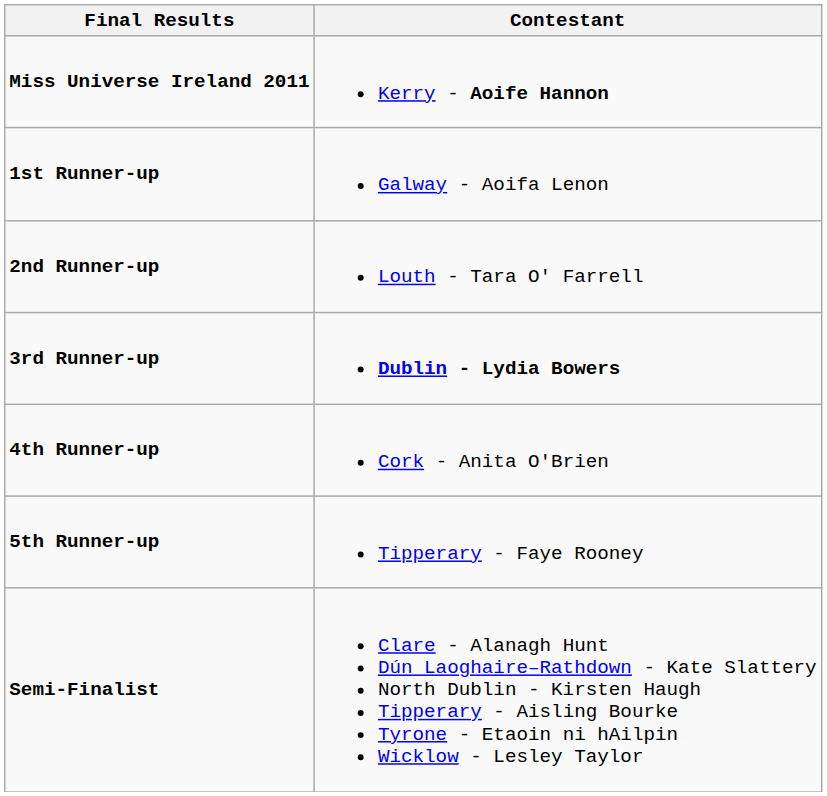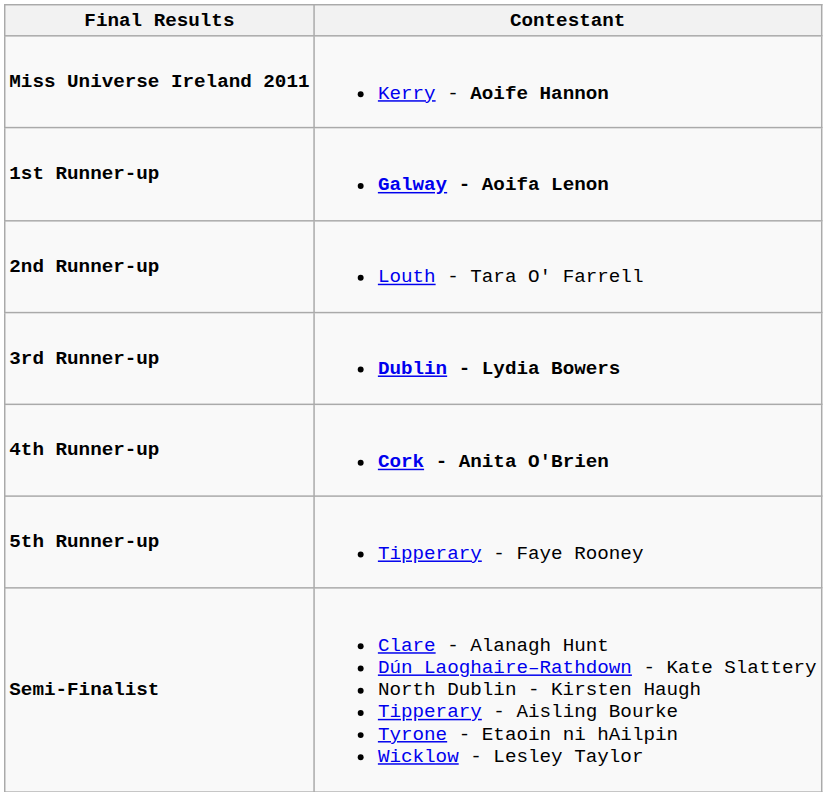1st Runner-up | Contestant: normal -> bold
4th Runner-up | Contestant: normal -> bold
